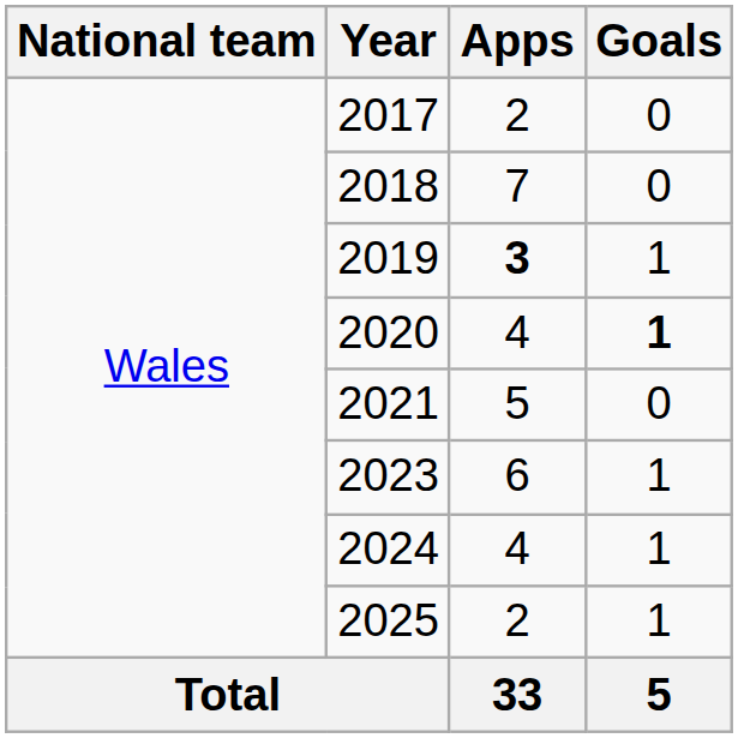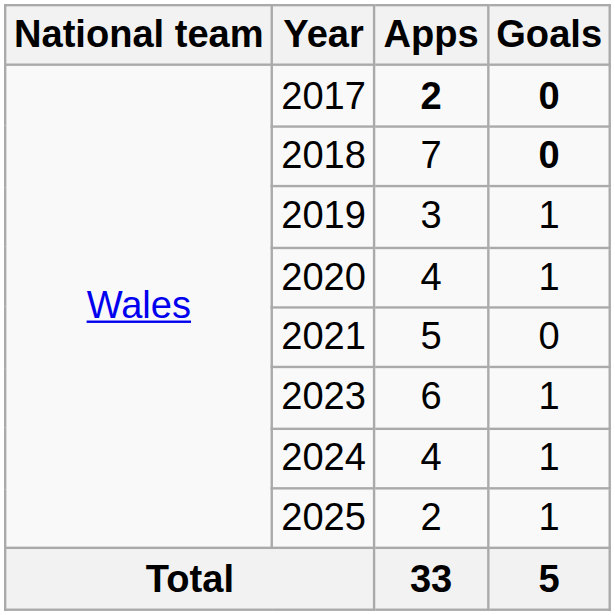2017 | Apps: normal -> bold
2017 | Goals: normal -> bold
2018 | Goals: normal -> bold
2019 | Apps: bold -> normal
2020 | Goals: bold -> normal
